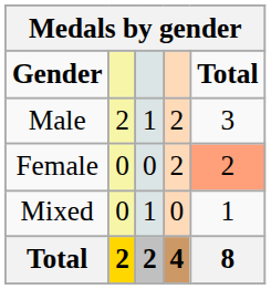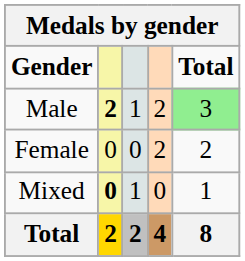Male | column 2: normal -> bold
Male | Total: no background -> lightgreen background
Female | Total: lightsalmon background -> no background
Mixed | column 2: normal -> bold
